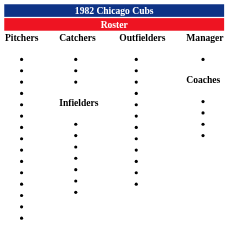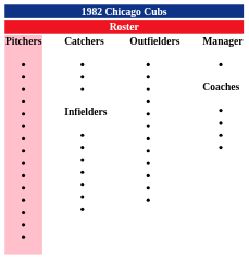Pitchers | column 1: no background -> pink background
